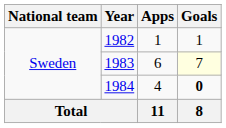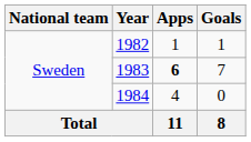1983 | Apps: normal -> bold
1983 | Goals: lightyellow background -> no background
1984 | Goals: bold -> normal
